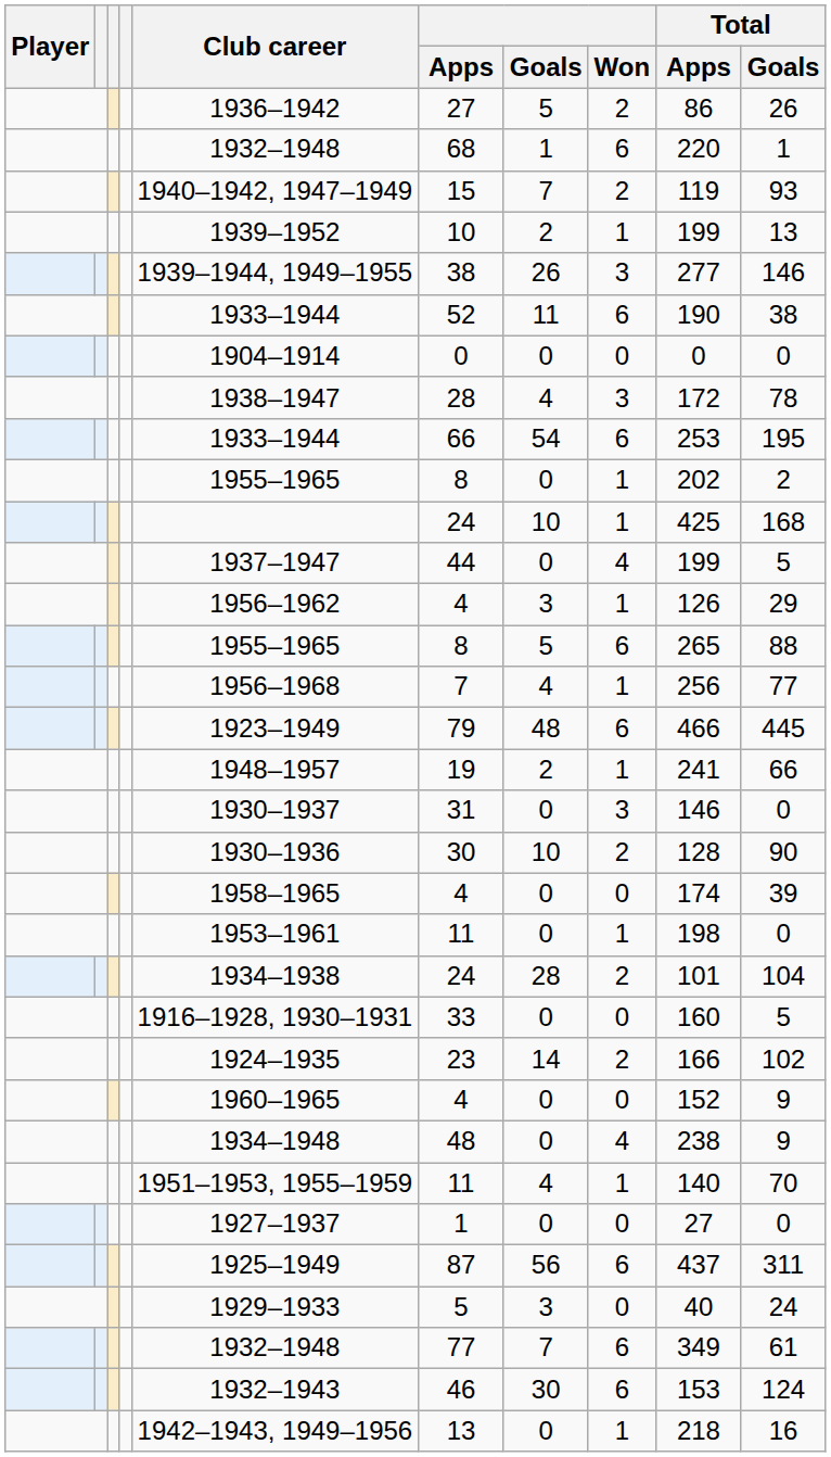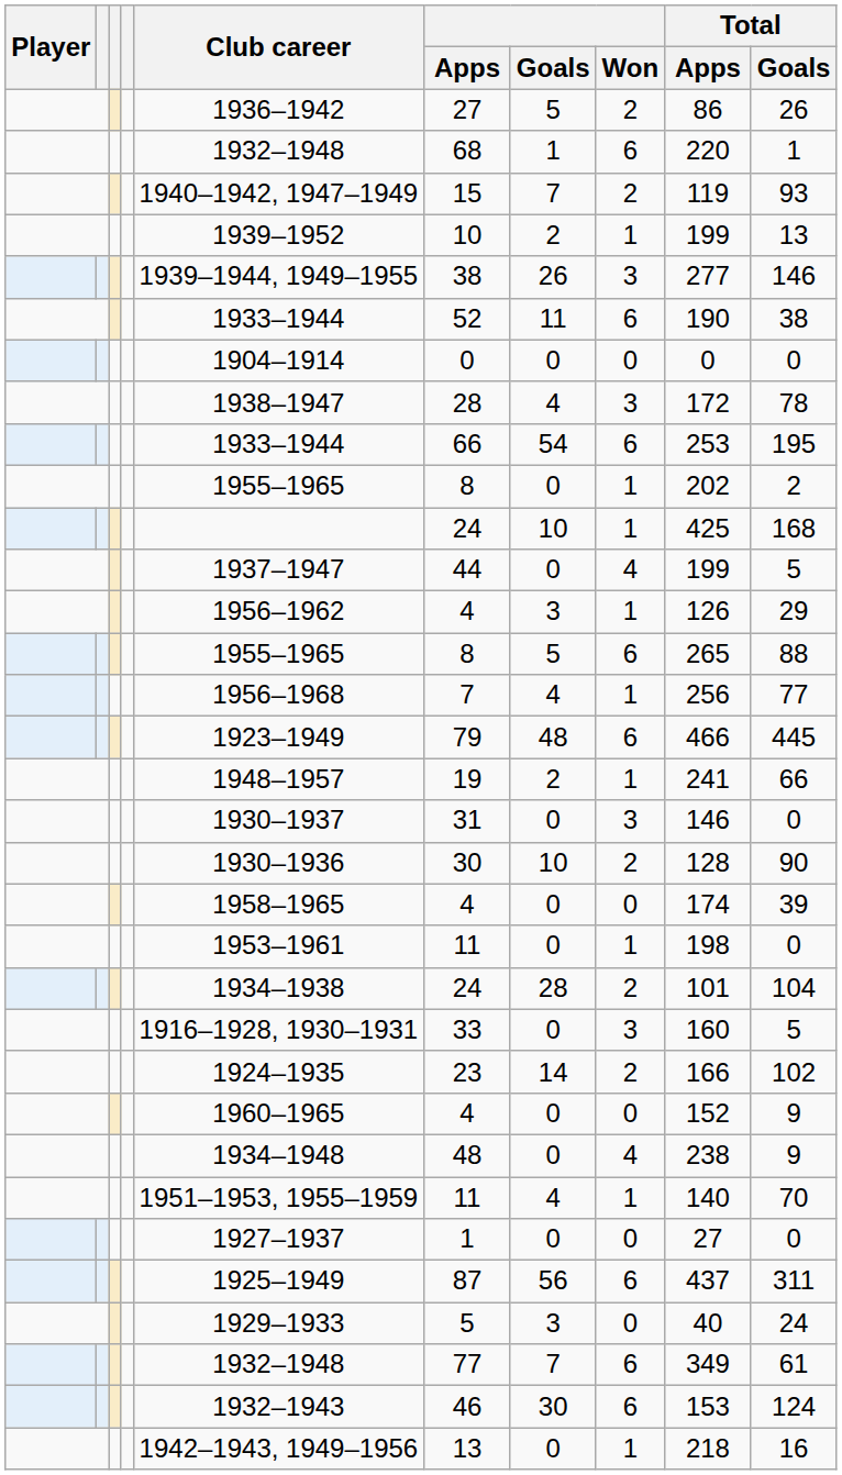row 25 | Won: 0 -> 3
